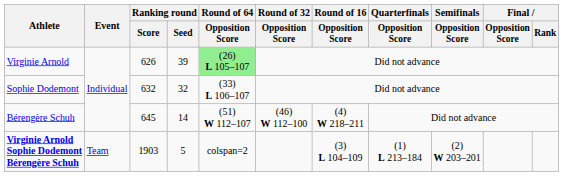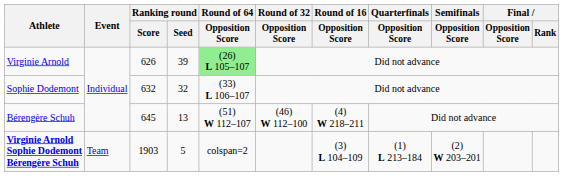Bérengère Schuh | Ranking round / Seed: 14 -> 13
